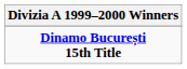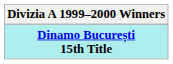row 2 | column 1: no background -> paleturquoise background
